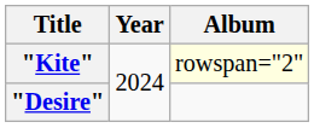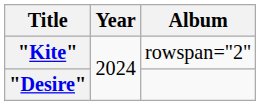"Kite" | Album: lightyellow background -> no background
